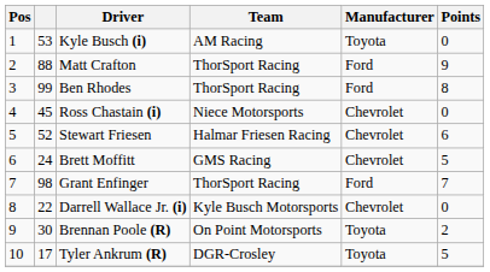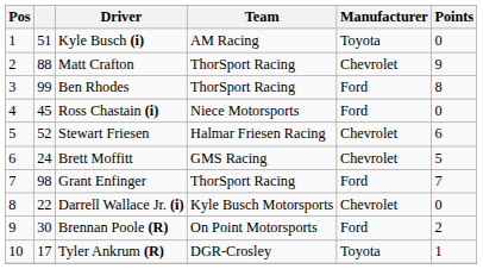Kyle Busch (i) | column 2: 53 -> 51
Matt Crafton | Manufacturer: Ford -> Chevrolet
Ross Chastain (i) | Manufacturer: Chevrolet -> Ford
Brennan Poole (R) | Manufacturer: Toyota -> Ford
Tyler Ankrum (R) | Points: 5 -> 1
